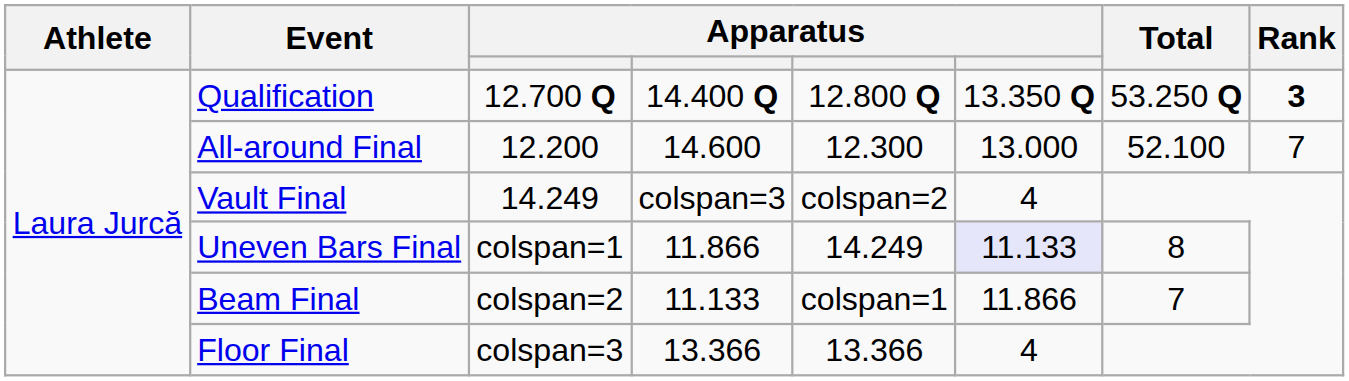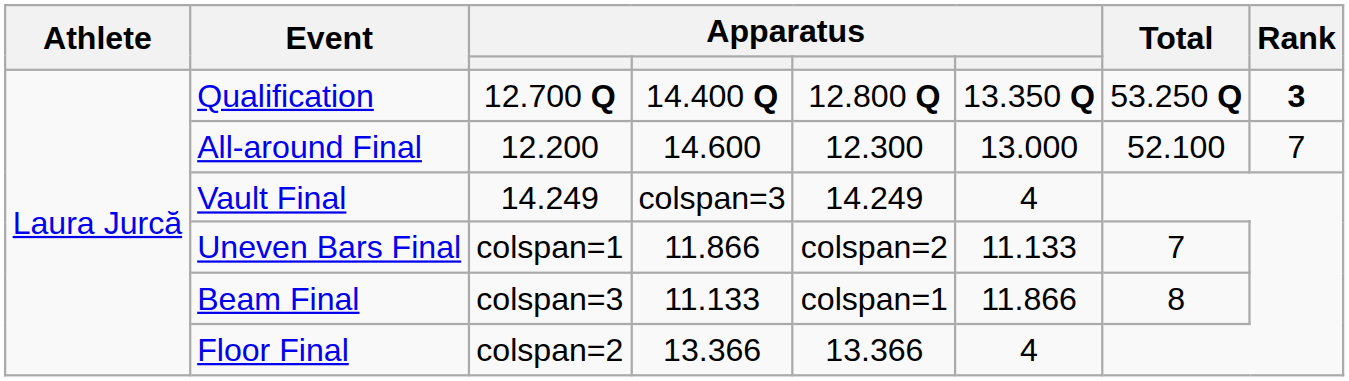Vault Final | column 5: colspan=2 -> 14.249
Uneven Bars Final | column 5: 14.249 -> colspan=2
Uneven Bars Final | column 6: lavender background -> no background
Uneven Bars Final | Total: 8 -> 7
Beam Final | column 3: colspan=2 -> colspan=3
Beam Final | Total: 7 -> 8
Floor Final | column 3: colspan=3 -> colspan=2
